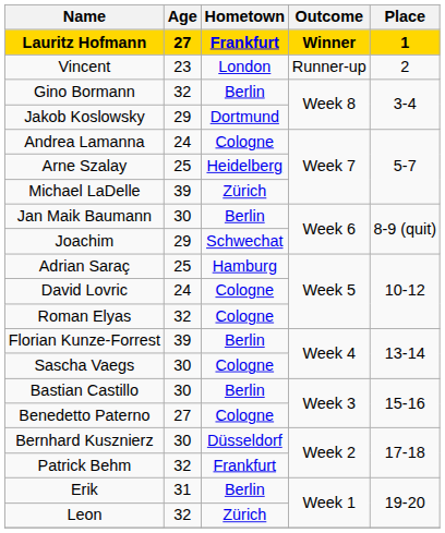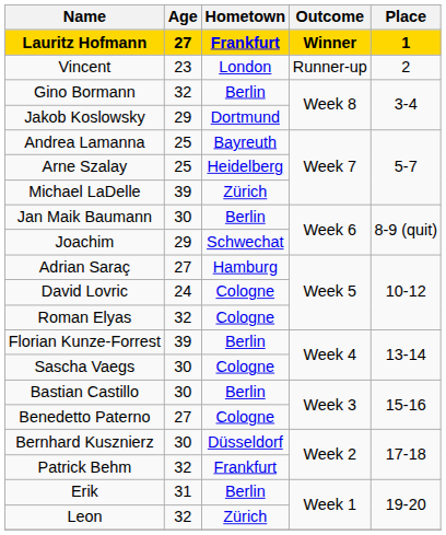Andrea Lamanna | Age: 24 -> 25
Andrea Lamanna | Hometown: Cologne -> Bayreuth
Adrian Saraç | Age: 25 -> 27
